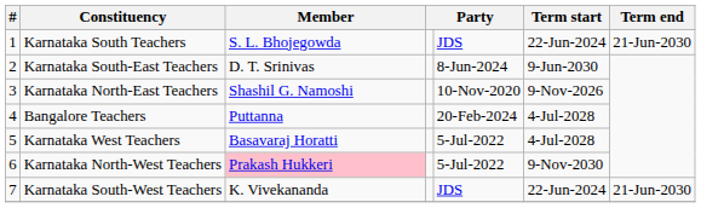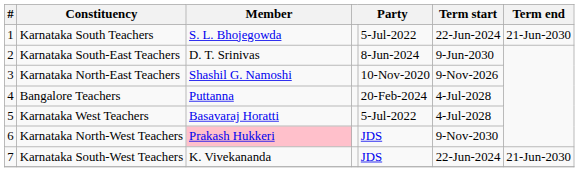Karnataka South Teachers | column 5: JDS -> 5-Jul-2022
Karnataka North-West Teachers | column 5: 5-Jul-2022 -> JDS
